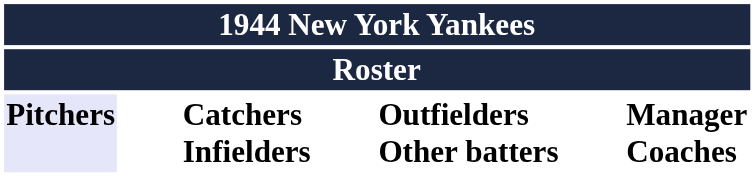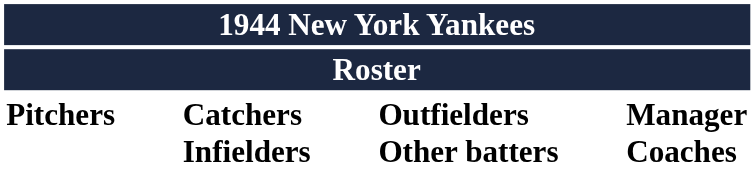Pitchers | column 1: lavender background -> no background
